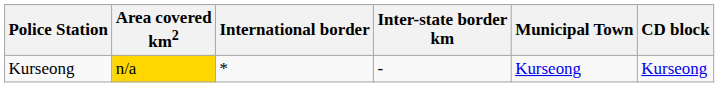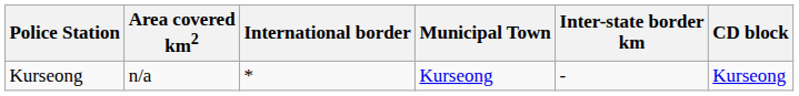columns swapped: Inter-state border km <-> Municipal Town
row 2 | Area covered km2: gold background -> no background
